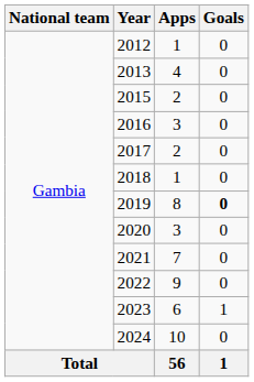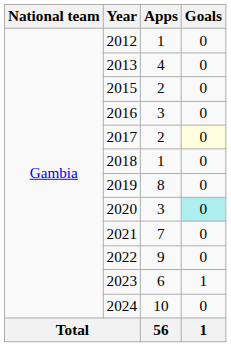2017 | Goals: no background -> lightyellow background
2019 | Goals: bold -> normal
2020 | Goals: no background -> paleturquoise background
